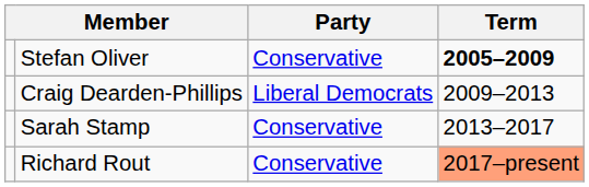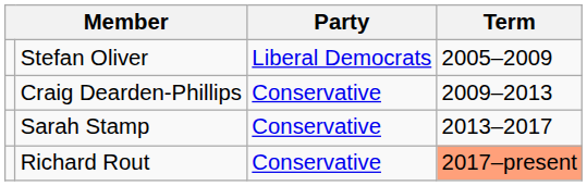Stefan Oliver | Party: Conservative -> Liberal Democrats
Stefan Oliver | Term: bold -> normal
Craig Dearden-Phillips | Party: Liberal Democrats -> Conservative
